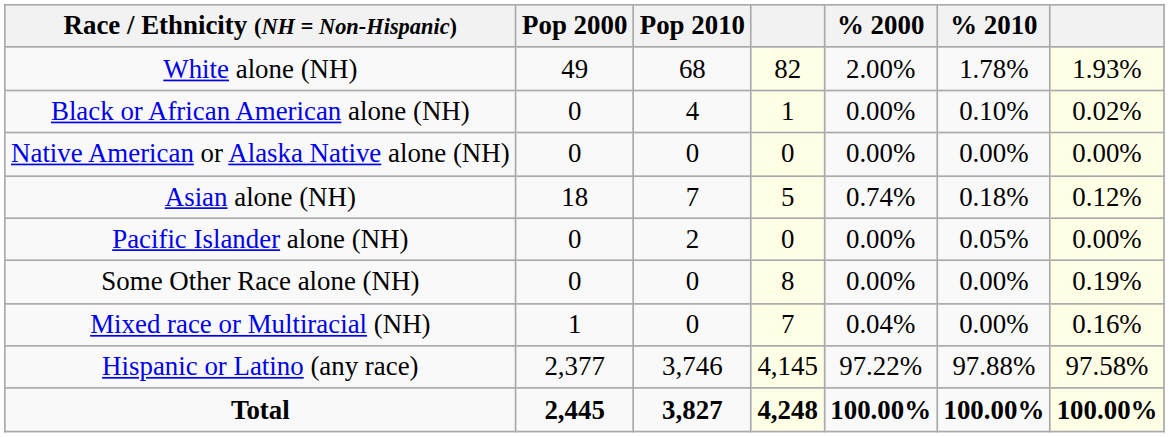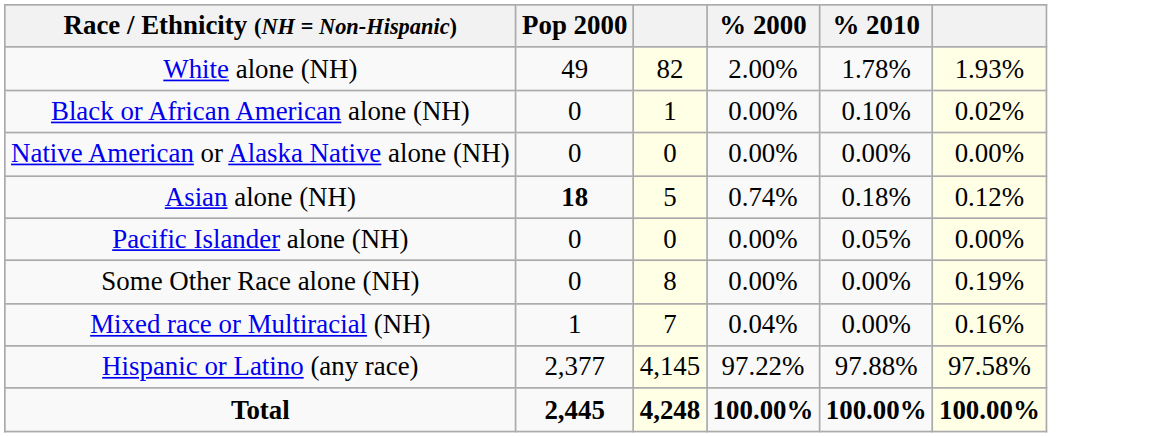- column: Pop 2010 | 68 | 4 | 0 | 7 | 2 | 0 | 0 | 3,746 | 3,827
Asian alone (NH) | Pop 2000: normal -> bold
